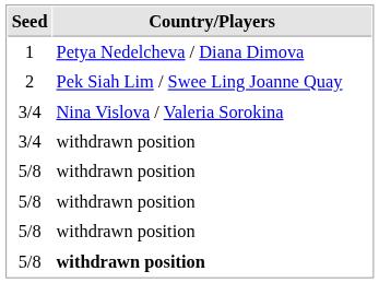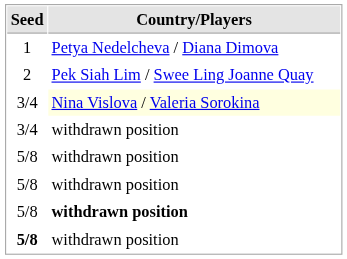row 4 | Country/Players: no background -> lightyellow background
row 8 | Country/Players: normal -> bold
row 9 | Seed: normal -> bold
row 9 | Country/Players: bold -> normal
